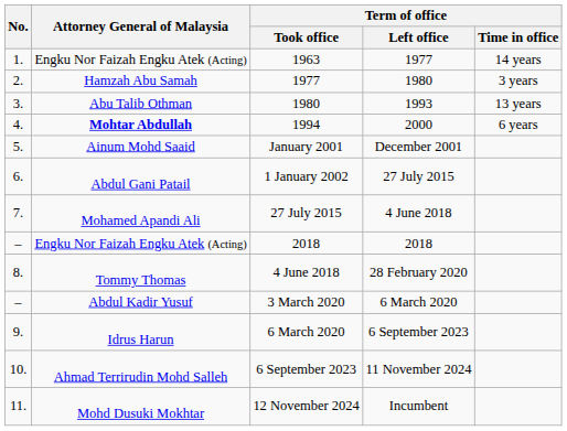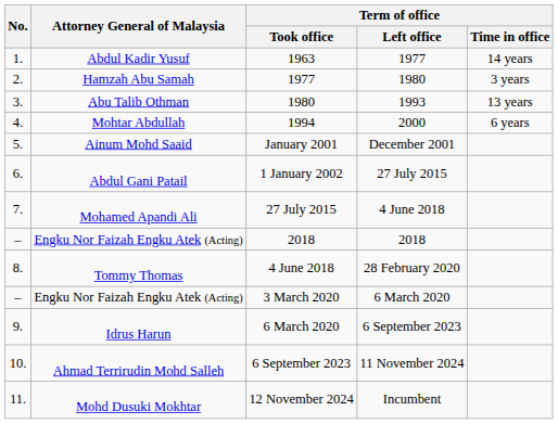1963 | Attorney General of Malaysia: Engku Nor Faizah Engku Atek (Acting) -> Abdul Kadir Yusuf
1994 | Attorney General of Malaysia: bold -> normal
3 March 2020 | Attorney General of Malaysia: Abdul Kadir Yusuf -> Engku Nor Faizah Engku Atek (Acting)
